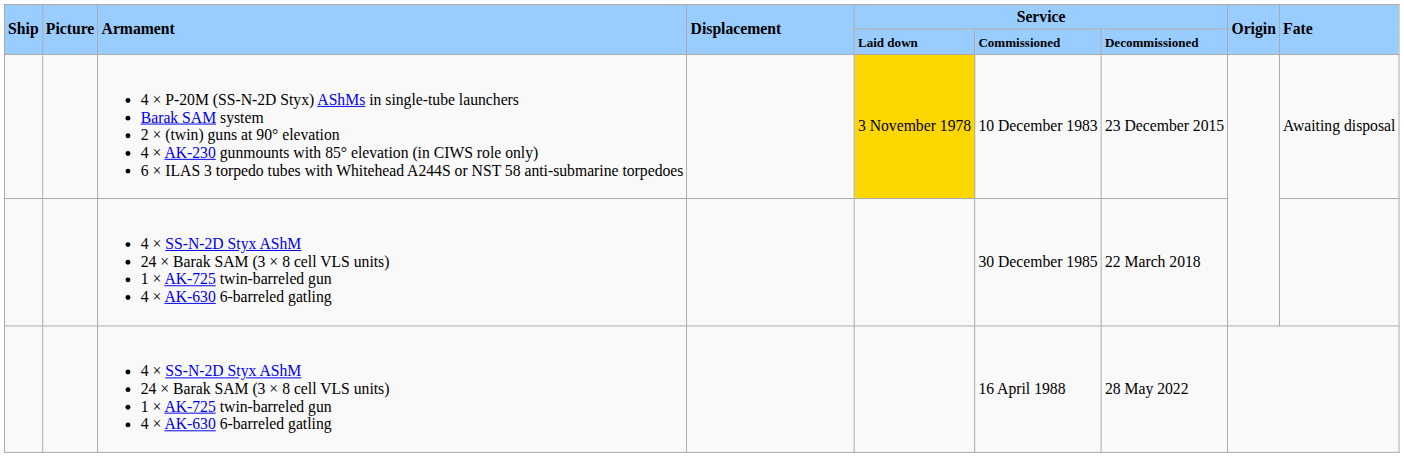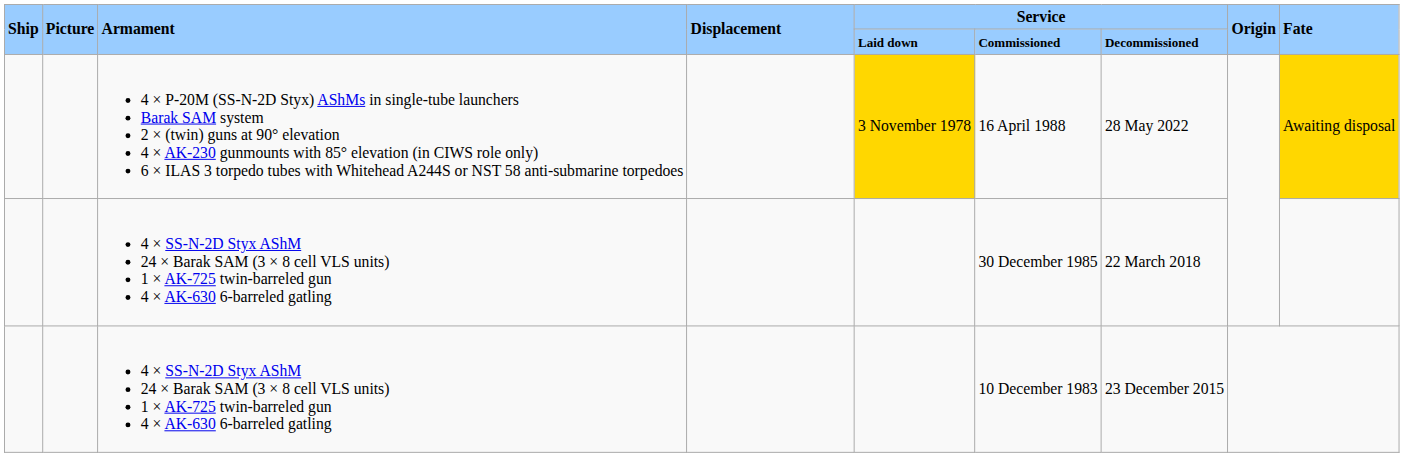row 3 | Service / Commissioned: 10 December 1983 -> 16 April 1988
row 3 | Service / Decommissioned: 23 December 2015 -> 28 May 2022
row 3 | Fate: no background -> gold background
row 5 | Service / Commissioned: 16 April 1988 -> 10 December 1983
row 5 | Service / Decommissioned: 28 May 2022 -> 23 December 2015
